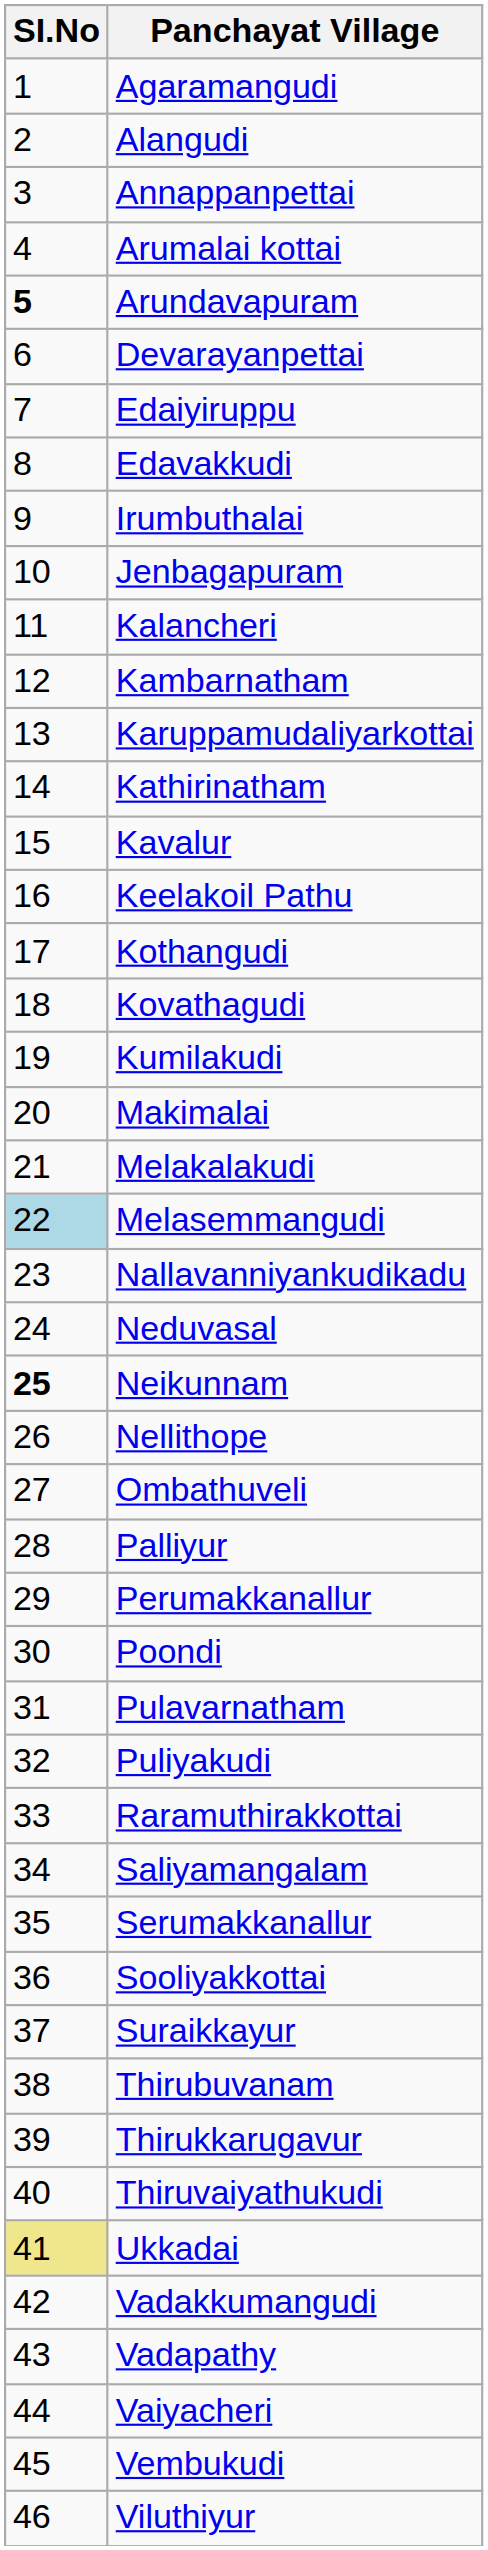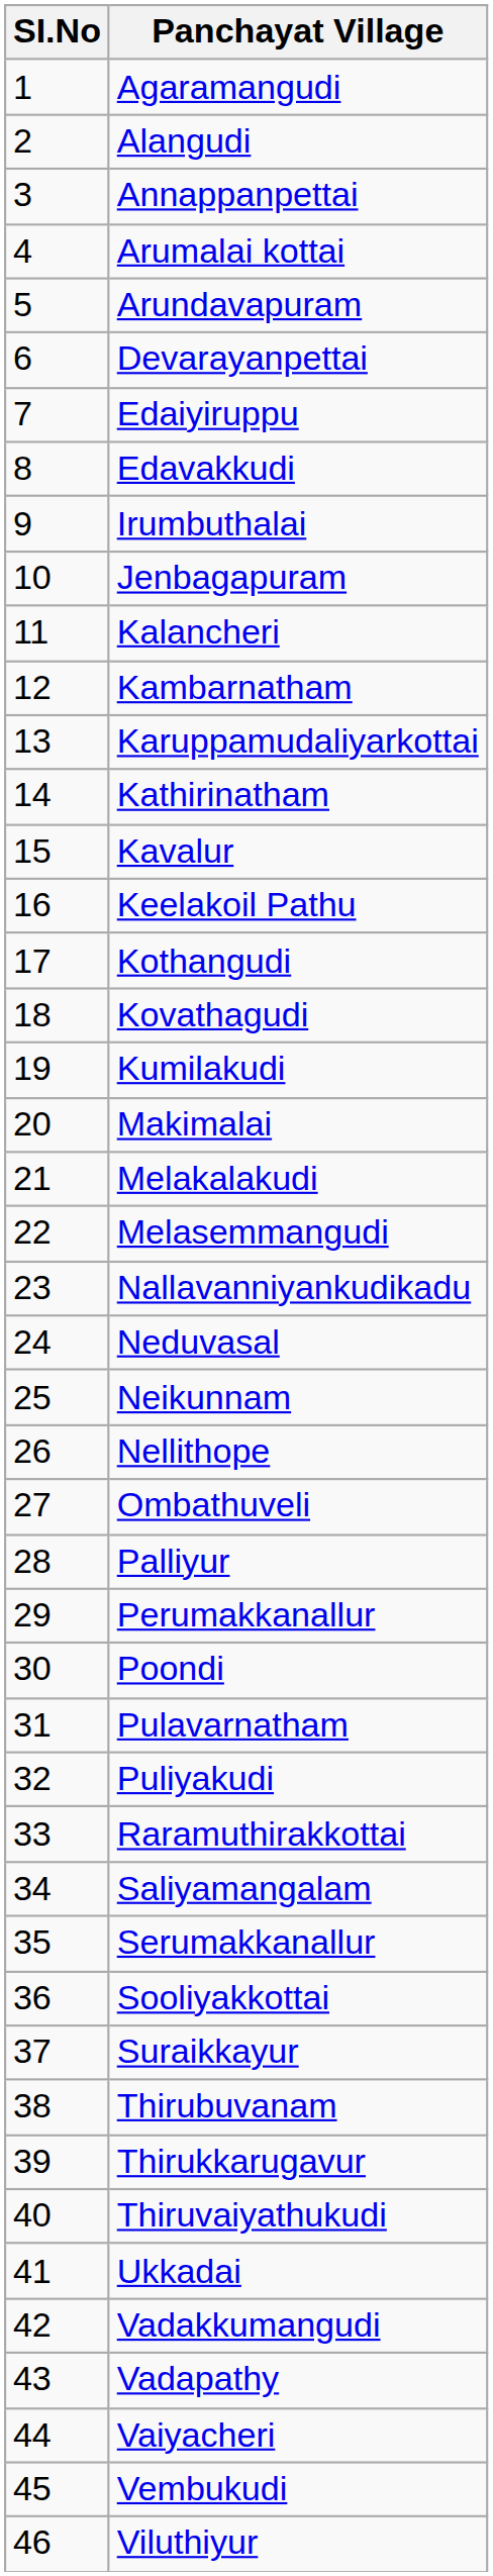Arundavapuram | SI.No: bold -> normal
Melasemmangudi | SI.No: lightblue background -> no background
Neikunnam | SI.No: bold -> normal
Ukkadai | SI.No: khaki background -> no background
